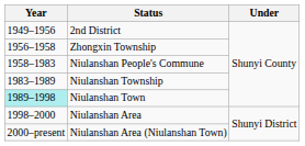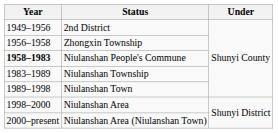Niulanshan People's Commune | Year: normal -> bold
Niulanshan Town | Year: paleturquoise background -> no background
